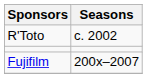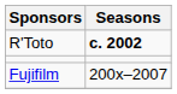row 2 | Seasons: normal -> bold
